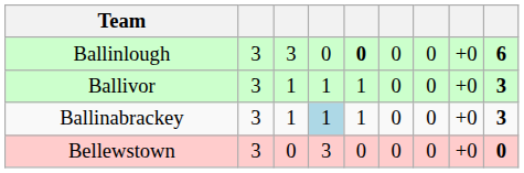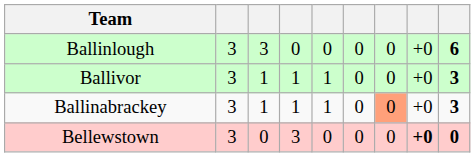Ballinlough | column 5: bold -> normal
Ballinabrackey | column 4: lightblue background -> no background
Ballinabrackey | column 7: no background -> lightsalmon background
Bellewstown | column 8: normal -> bold
